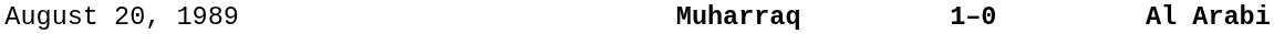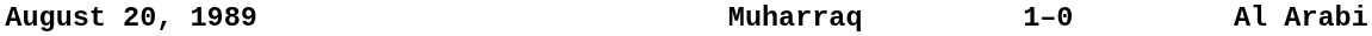August 20, 1989 | column 1: normal -> bold
